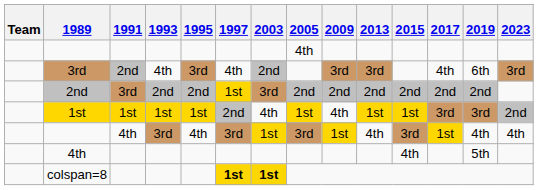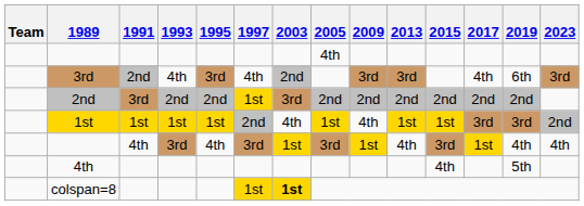colspan=8 | 1997: bold -> normal
